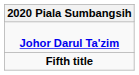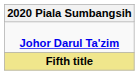row 3 | column 1: no background -> khaki background
